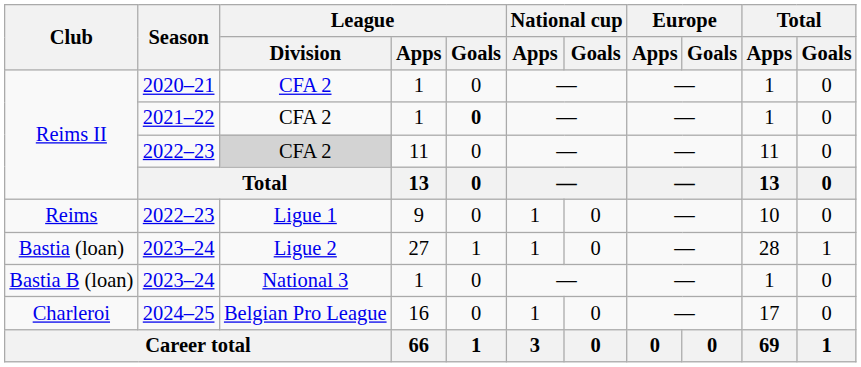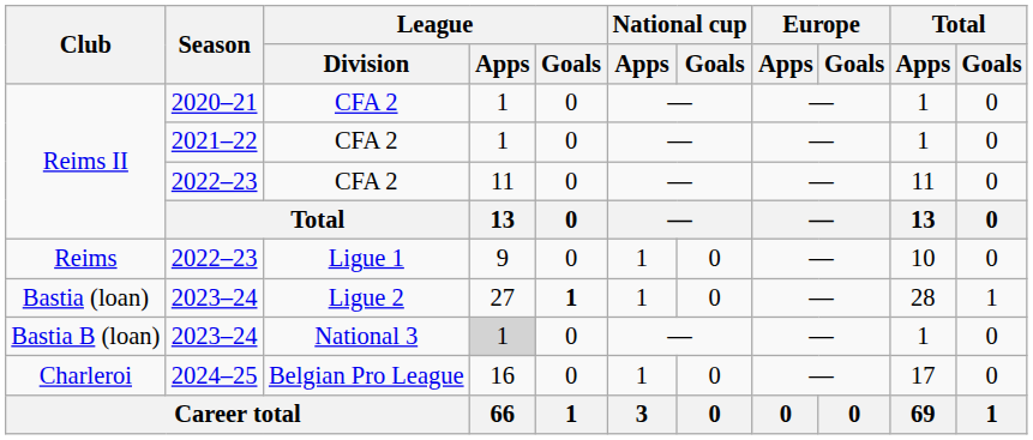Reims II / 2021–22 | League / Goals: bold -> normal
Reims II / 2022–23 | League / Division: lightgrey background -> no background
Bastia (loan) | League / Goals: normal -> bold
Bastia B (loan) | League / Apps: no background -> lightgrey background
